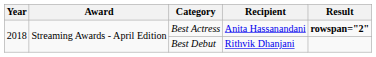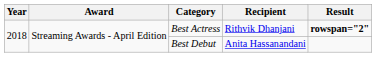Best Actress | Recipient: Anita Hassanandani -> Rithvik Dhanjani
Best Debut | Recipient: Rithvik Dhanjani -> Anita Hassanandani
